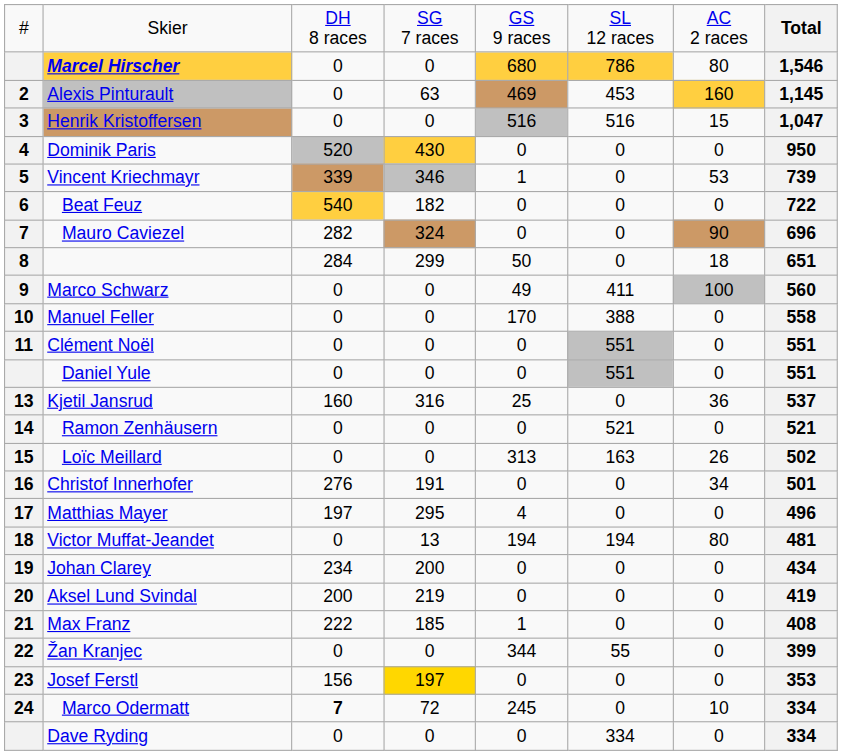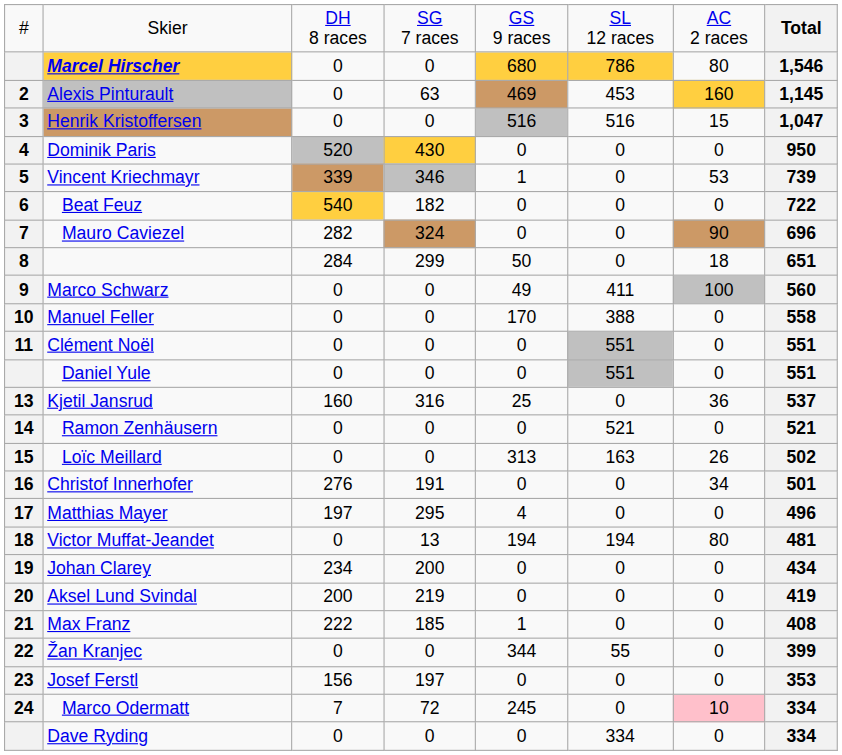Josef Ferstl | column 4: gold background -> no background
Marco Odermatt | column 3: bold -> normal
Marco Odermatt | column 7: no background -> pink background
